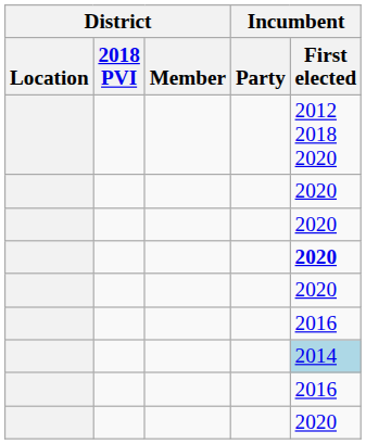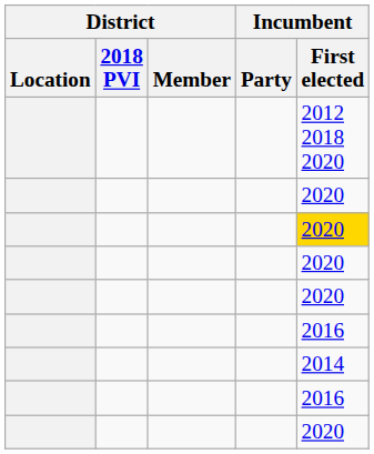row 5 | Incumbent / First elected: no background -> gold background
row 6 | Incumbent / First elected: bold -> normal
row 9 | Incumbent / First elected: lightblue background -> no background
